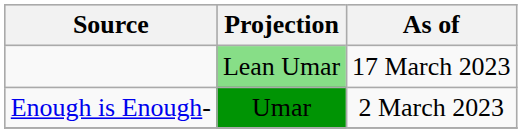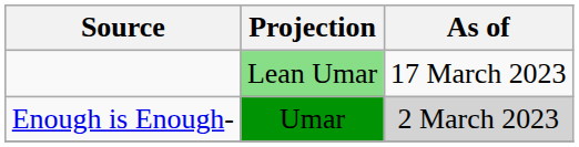Enough is Enough- | As of: no background -> lightgrey background
